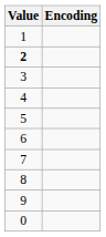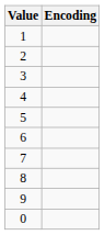2 | Value: bold -> normal
